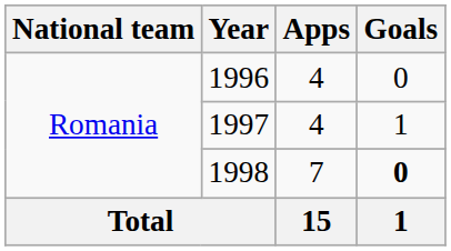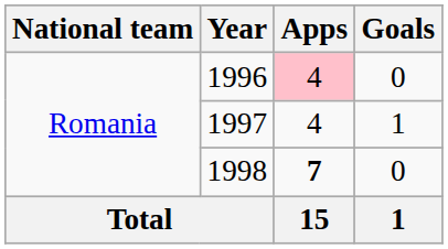1996 | Apps: no background -> pink background
1998 | Apps: normal -> bold
1998 | Goals: bold -> normal
